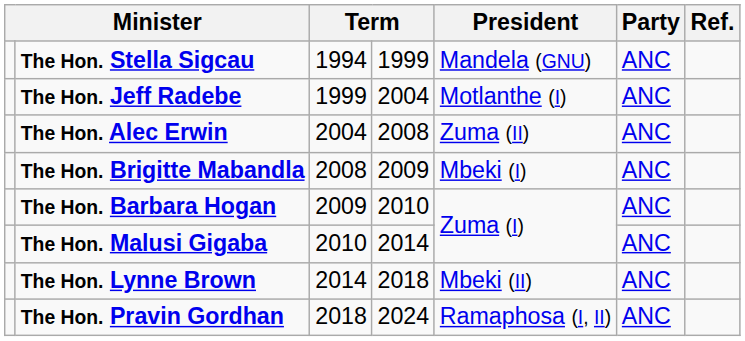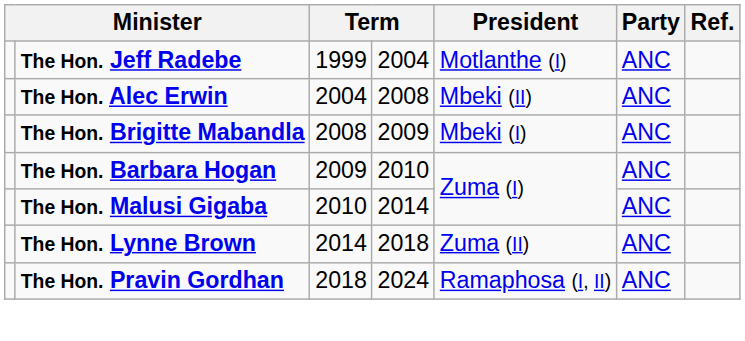- row: The Hon. Stella Sigcau | 1994 | 1999 | Mandela (GNU) | ANC
The Hon. Alec Erwin | President: Zuma (II) -> Mbeki (II)
The Hon. Lynne Brown | President: Mbeki (II) -> Zuma (II)
